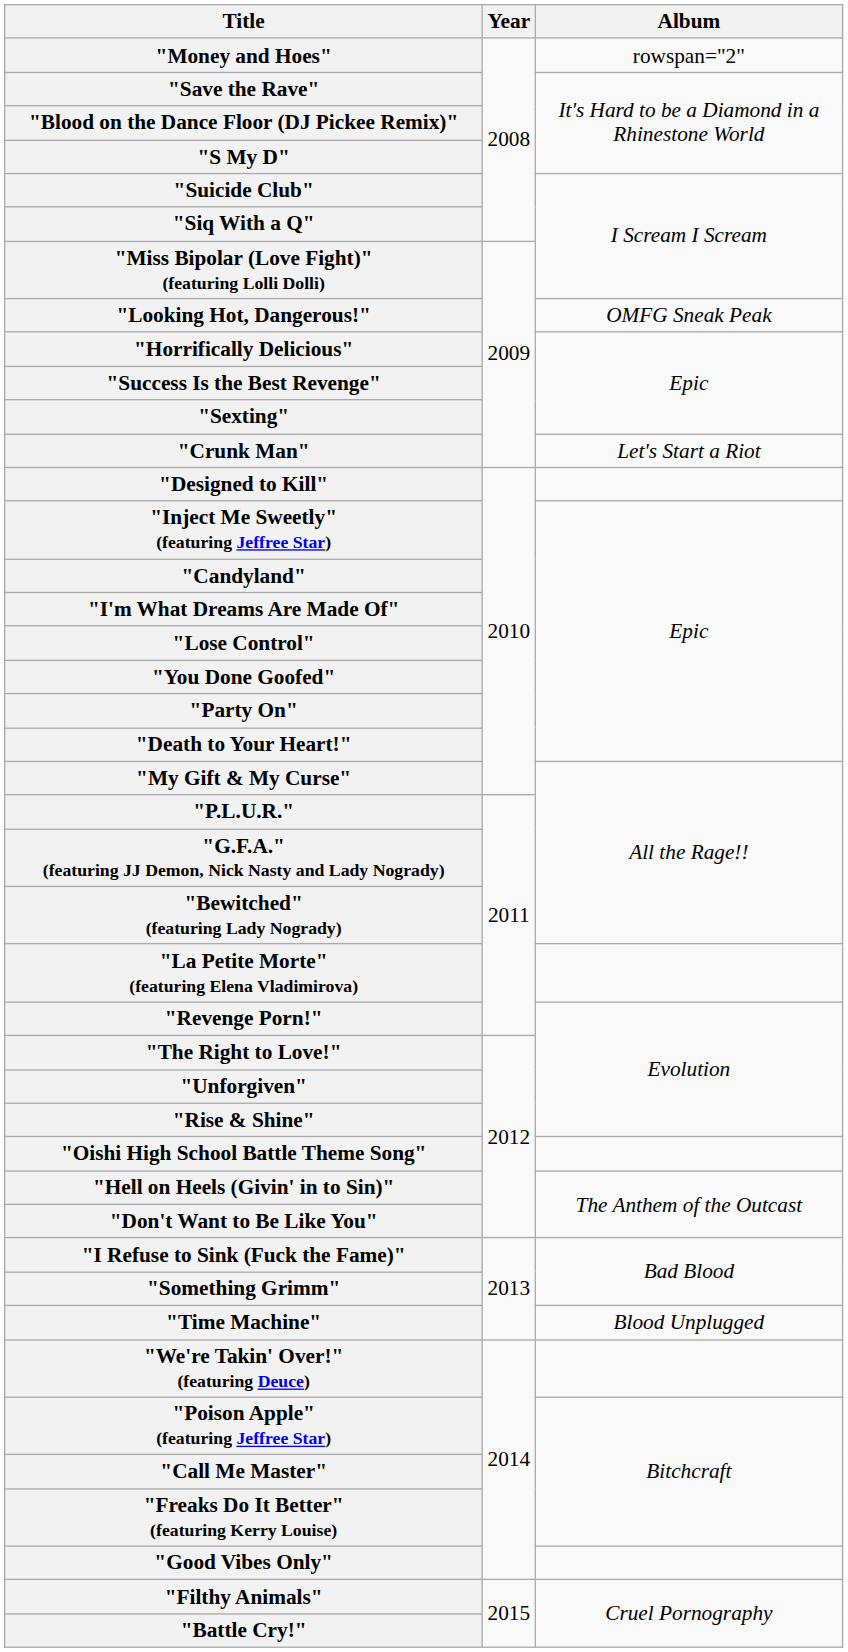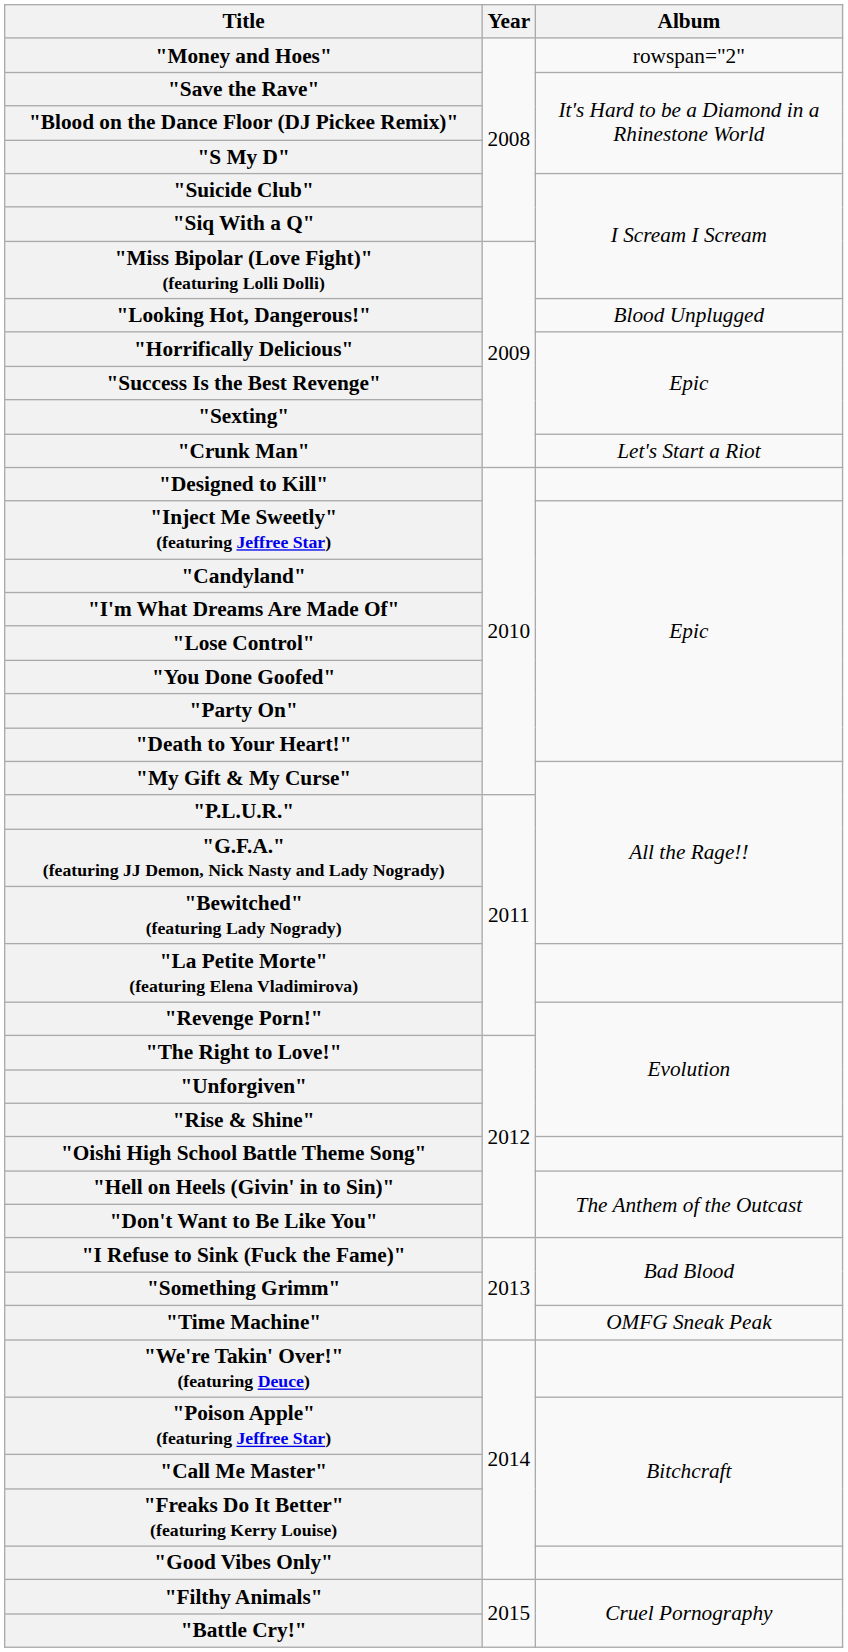"Looking Hot, Dangerous!" | Album: OMFG Sneak Peak -> Blood Unplugged
"Time Machine" | Album: Blood Unplugged -> OMFG Sneak Peak
